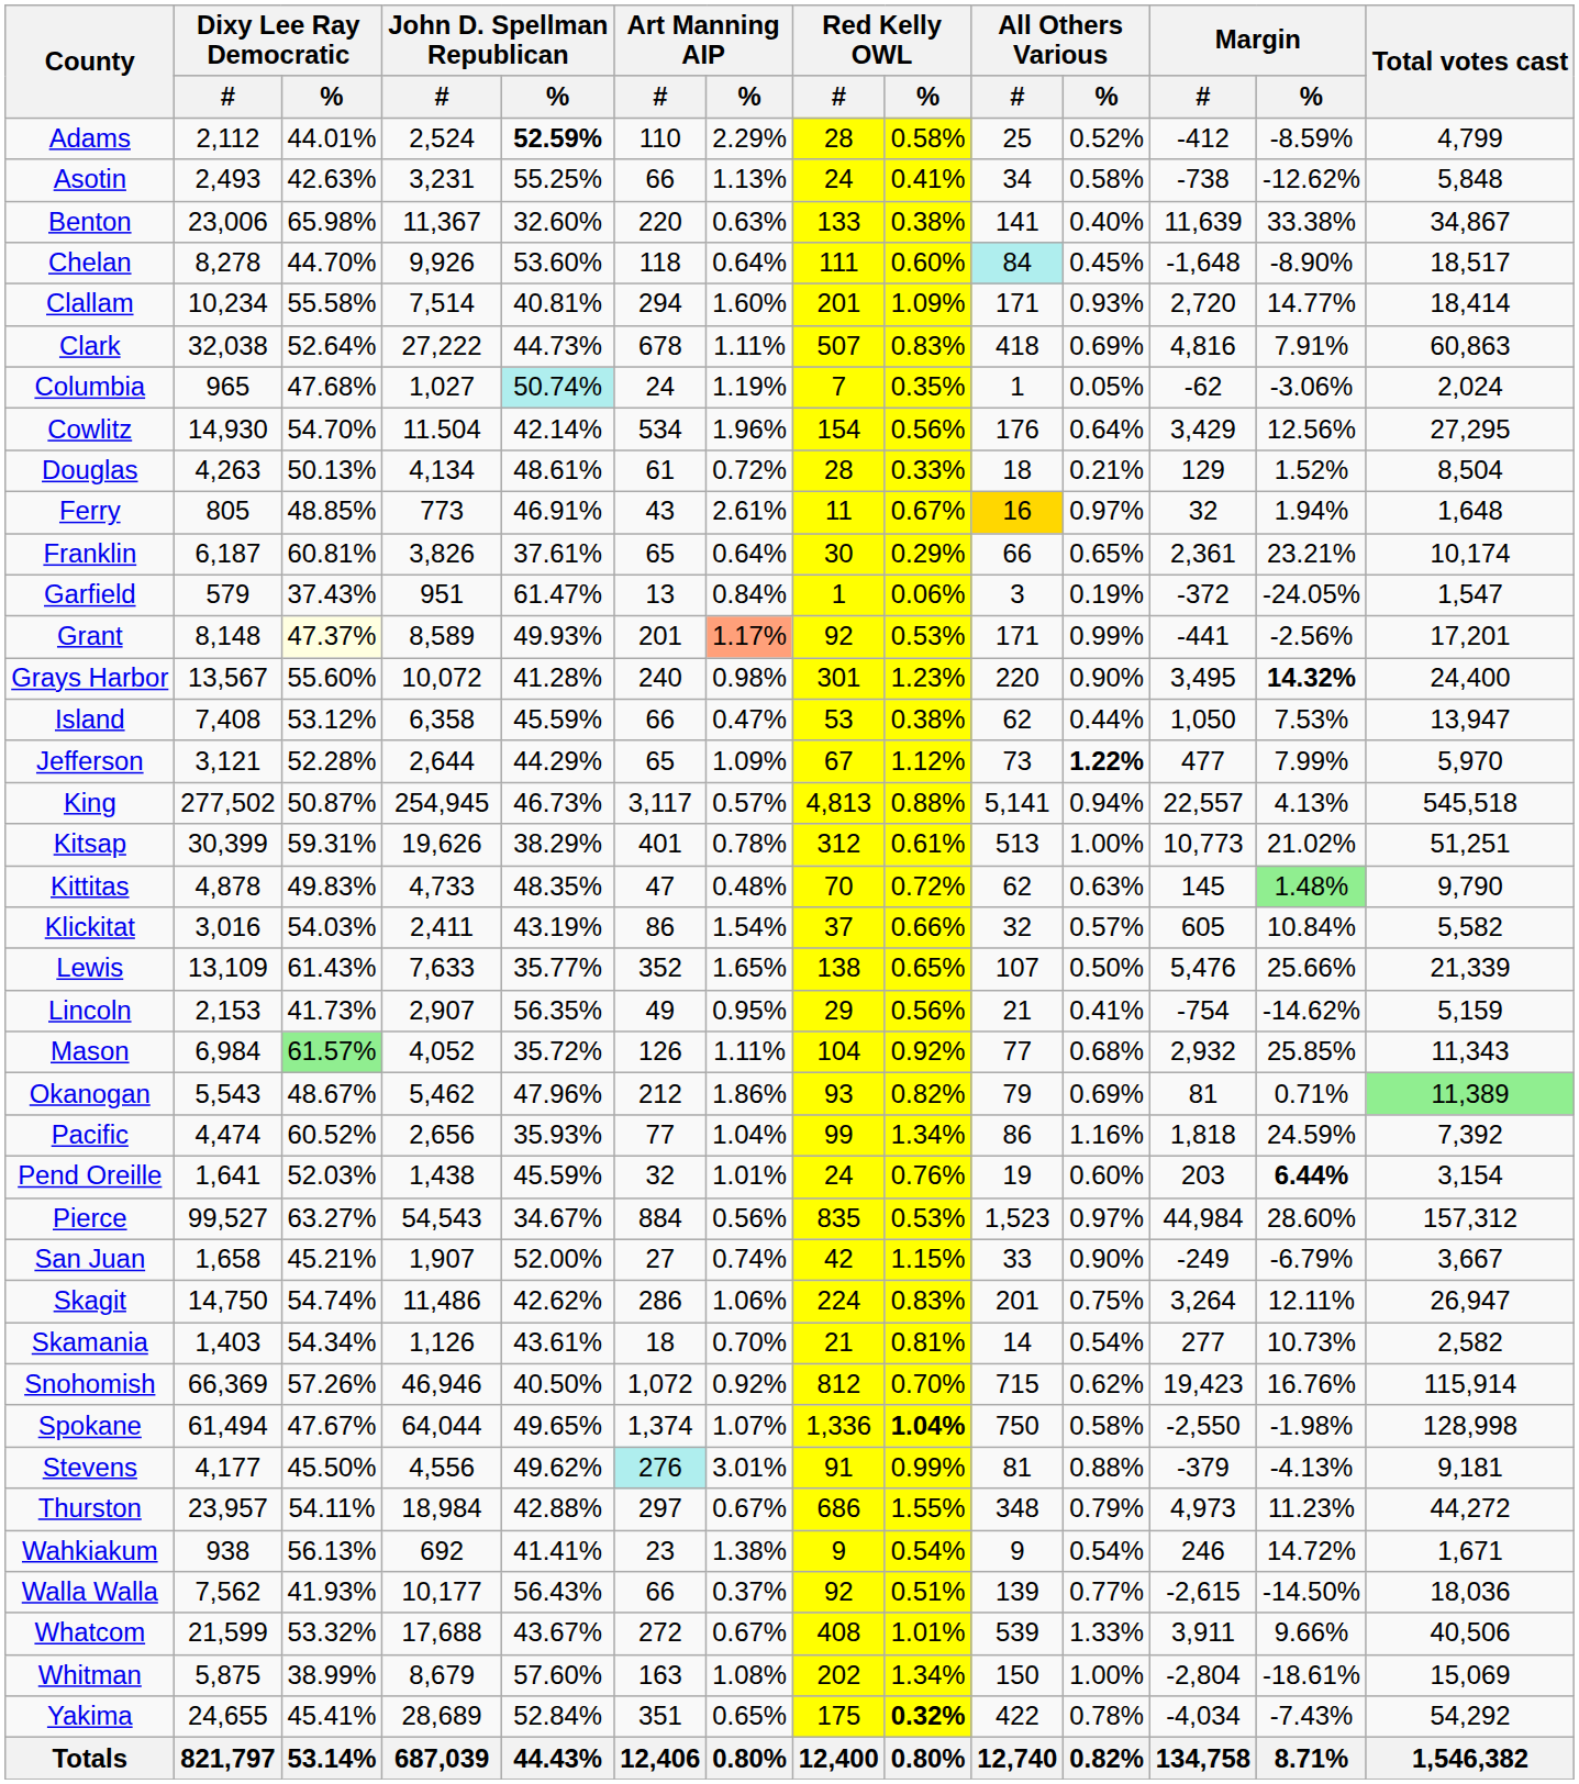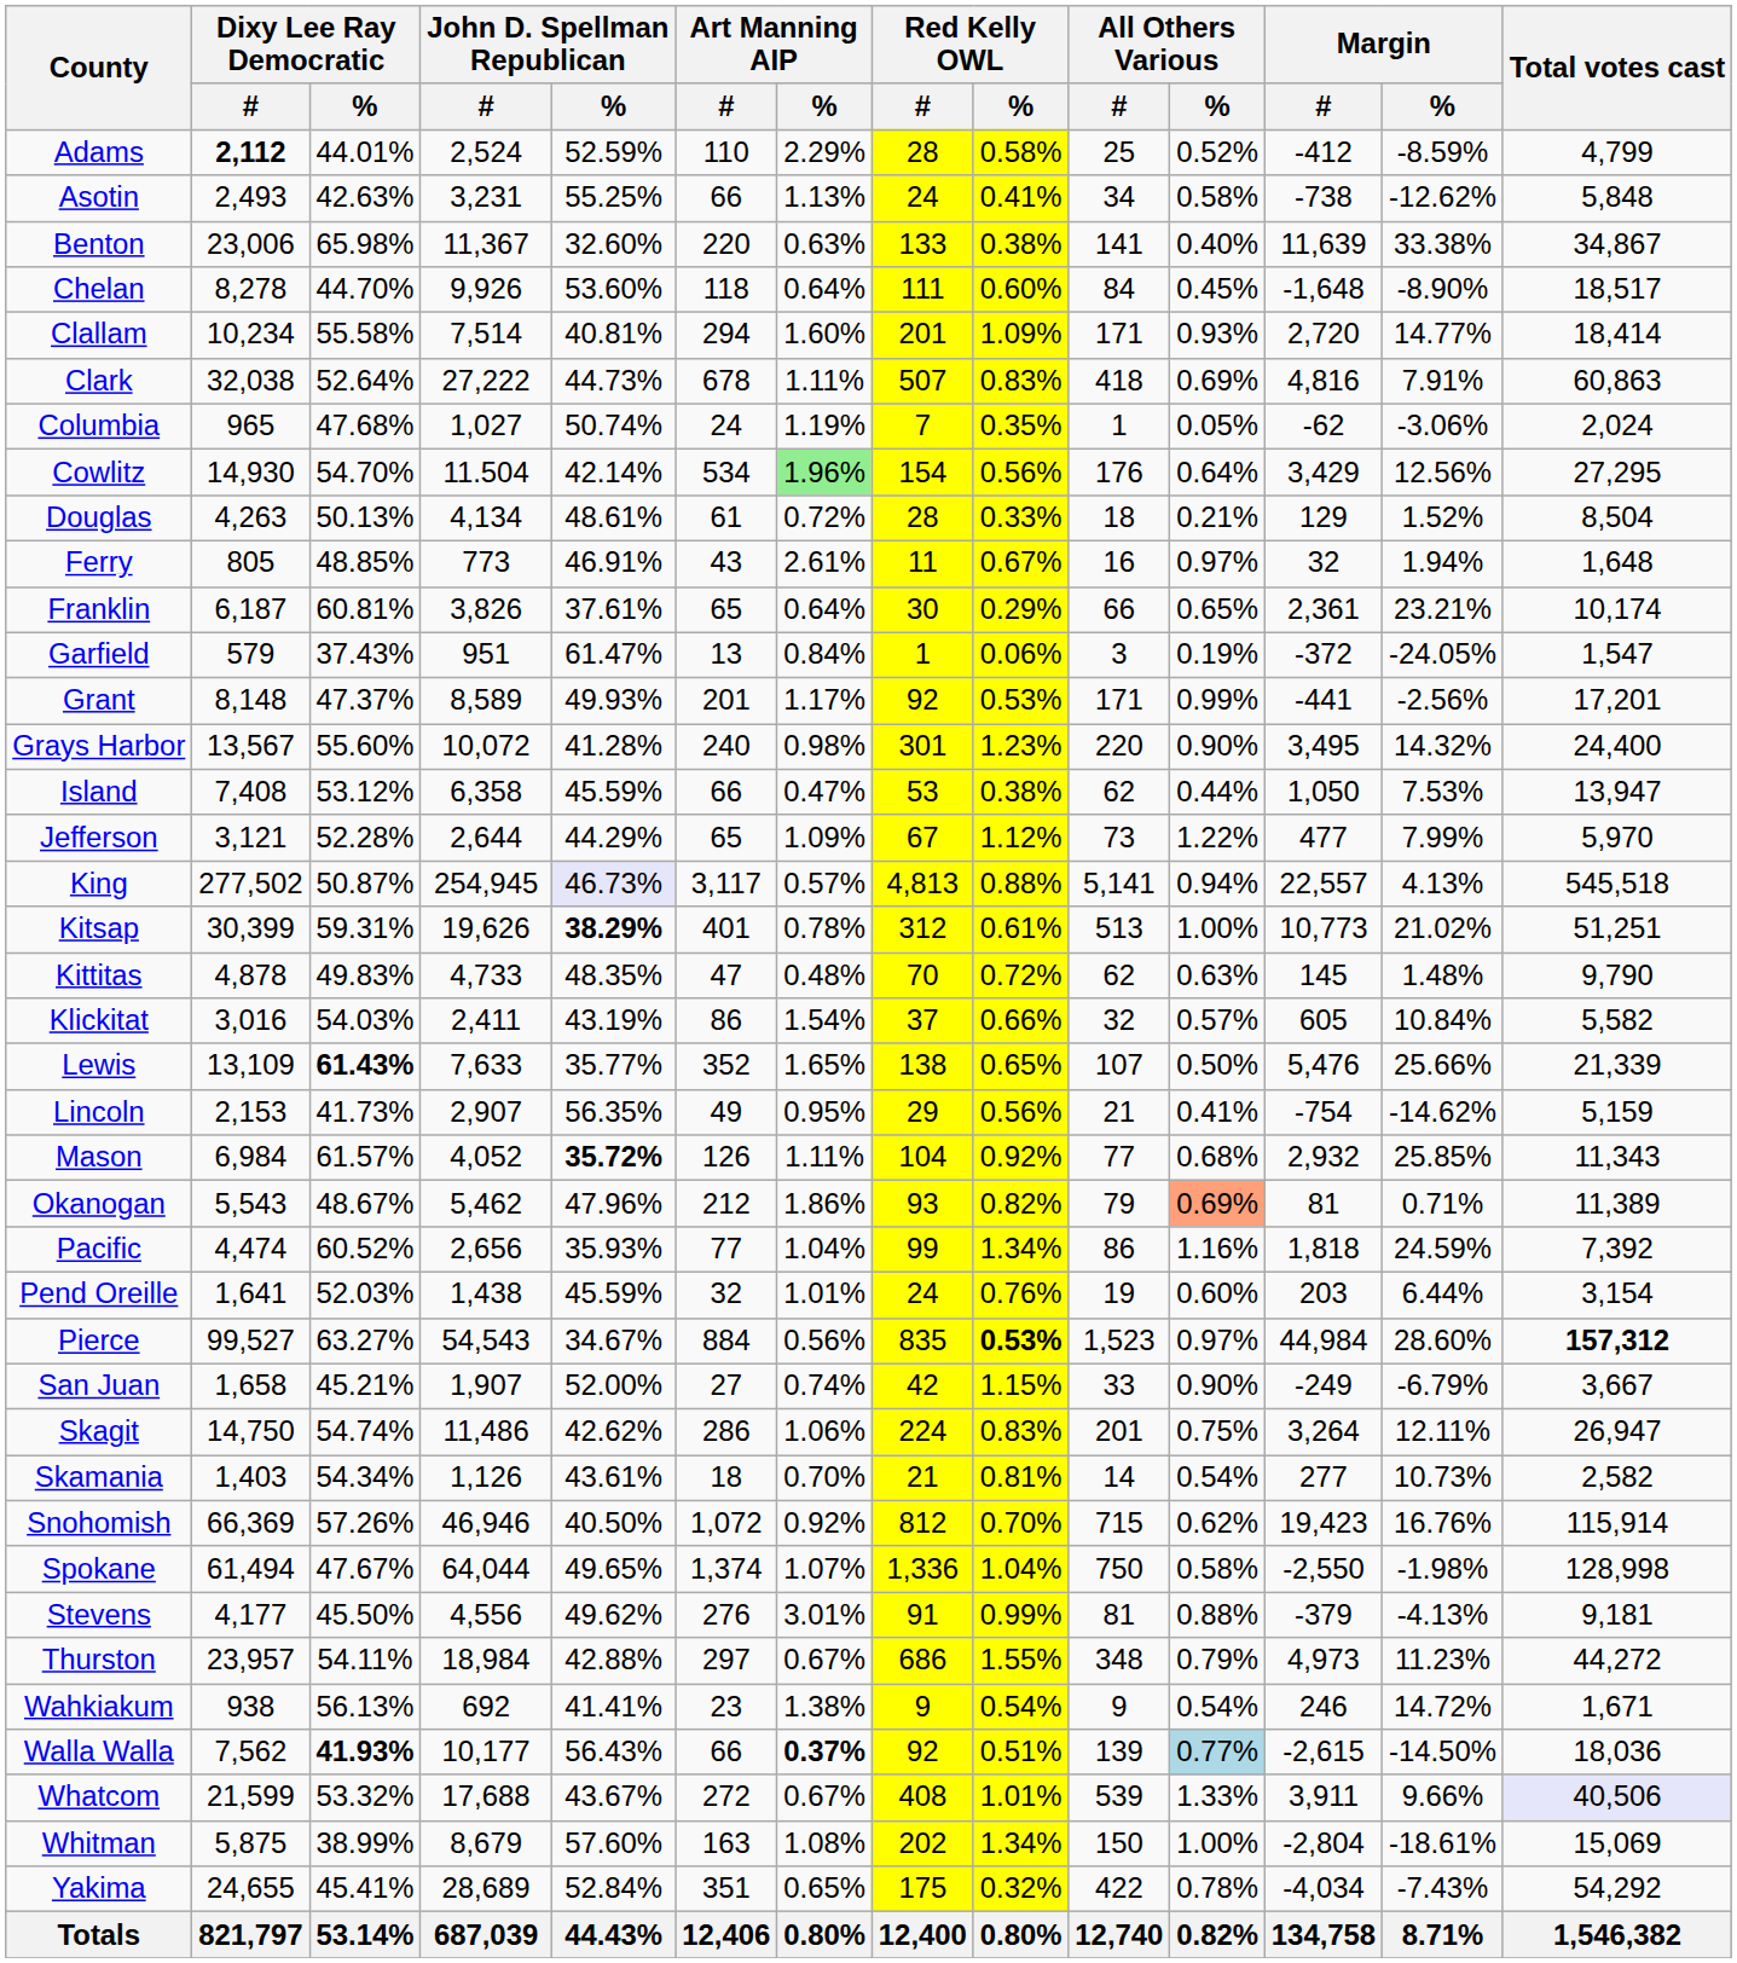Adams | Dixy Lee Ray Democratic / #: normal -> bold
Adams | John D. Spellman Republican / %: bold -> normal
Chelan | All Others Various / #: paleturquoise background -> no background
Columbia | John D. Spellman Republican / %: paleturquoise background -> no background
Cowlitz | Art Manning AIP / %: no background -> lightgreen background
Ferry | All Others Various / #: gold background -> no background
Grant | Dixy Lee Ray Democratic / %: lightyellow background -> no background
Grant | Art Manning AIP / %: lightsalmon background -> no background
Grays Harbor | Margin / %: bold -> normal
Jefferson | All Others Various / %: bold -> normal
King | John D. Spellman Republican / %: no background -> lavender background
Kitsap | John D. Spellman Republican / %: normal -> bold
Kittitas | Margin / %: lightgreen background -> no background
Lewis | Dixy Lee Ray Democratic / %: normal -> bold
Mason | Dixy Lee Ray Democratic / %: lightgreen background -> no background
Mason | John D. Spellman Republican / %: normal -> bold
Okanogan | All Others Various / %: no background -> lightsalmon background
Okanogan | Total votes cast: lightgreen background -> no background
Pend Oreille | Margin / %: bold -> normal
Pierce | Red Kelly OWL / %: normal -> bold
Pierce | Total votes cast: normal -> bold
Spokane | Red Kelly OWL / %: bold -> normal
Stevens | Art Manning AIP / #: paleturquoise background -> no background
Walla Walla | Dixy Lee Ray Democratic / %: normal -> bold
Walla Walla | Art Manning AIP / %: normal -> bold
Walla Walla | All Others Various / %: no background -> lightblue background
Whatcom | Total votes cast: no background -> lavender background
Yakima | Red Kelly OWL / %: bold -> normal
